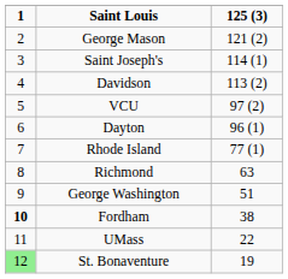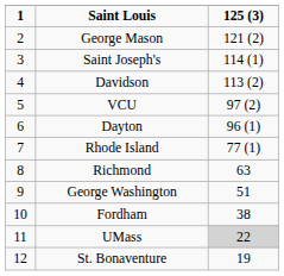Fordham | 1: bold -> normal
UMass | 125 (3): no background -> lightgrey background
St. Bonaventure | 1: lightgreen background -> no background
